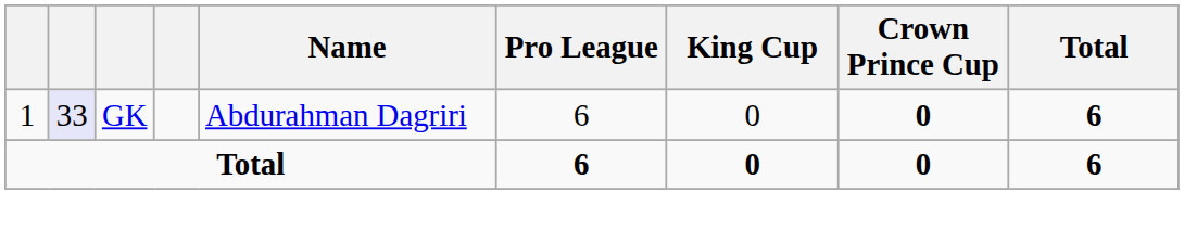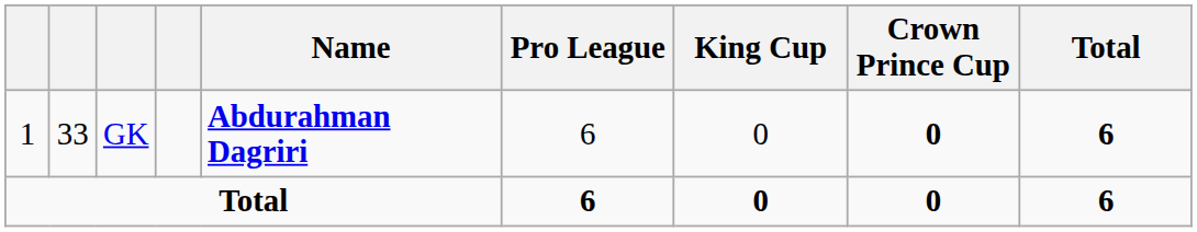1 | column 2: lavender background -> no background
1 | Name: normal -> bold
